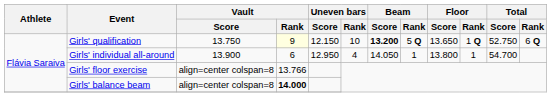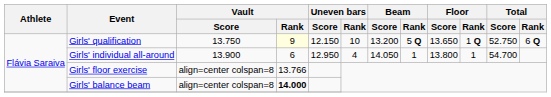Girls' qualification | Beam / Score: bold -> normal
